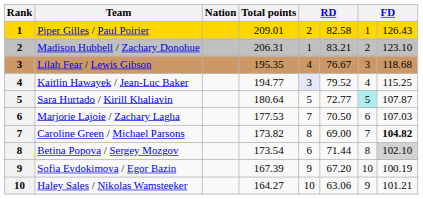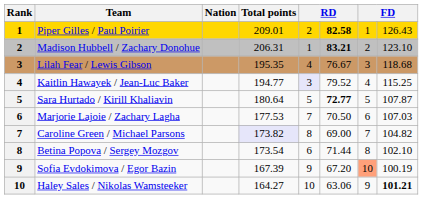Piper Gilles / Paul Poirier | column 6: normal -> bold
Madison Hubbell / Zachary Donohue | column 6: normal -> bold
Sara Hurtado / Kirill Khaliavin | column 6: normal -> bold
Sara Hurtado / Kirill Khaliavin | column 7: paleturquoise background -> no background
Caroline Green / Michael Parsons | Total points: no background -> lavender background
Caroline Green / Michael Parsons | column 8: bold -> normal
Betina Popova / Sergey Mozgov | column 8: lightgrey background -> no background
Sofia Evdokimova / Egor Bazin | column 7: no background -> lightsalmon background
Haley Sales / Nikolas Wamsteeker | column 8: normal -> bold
